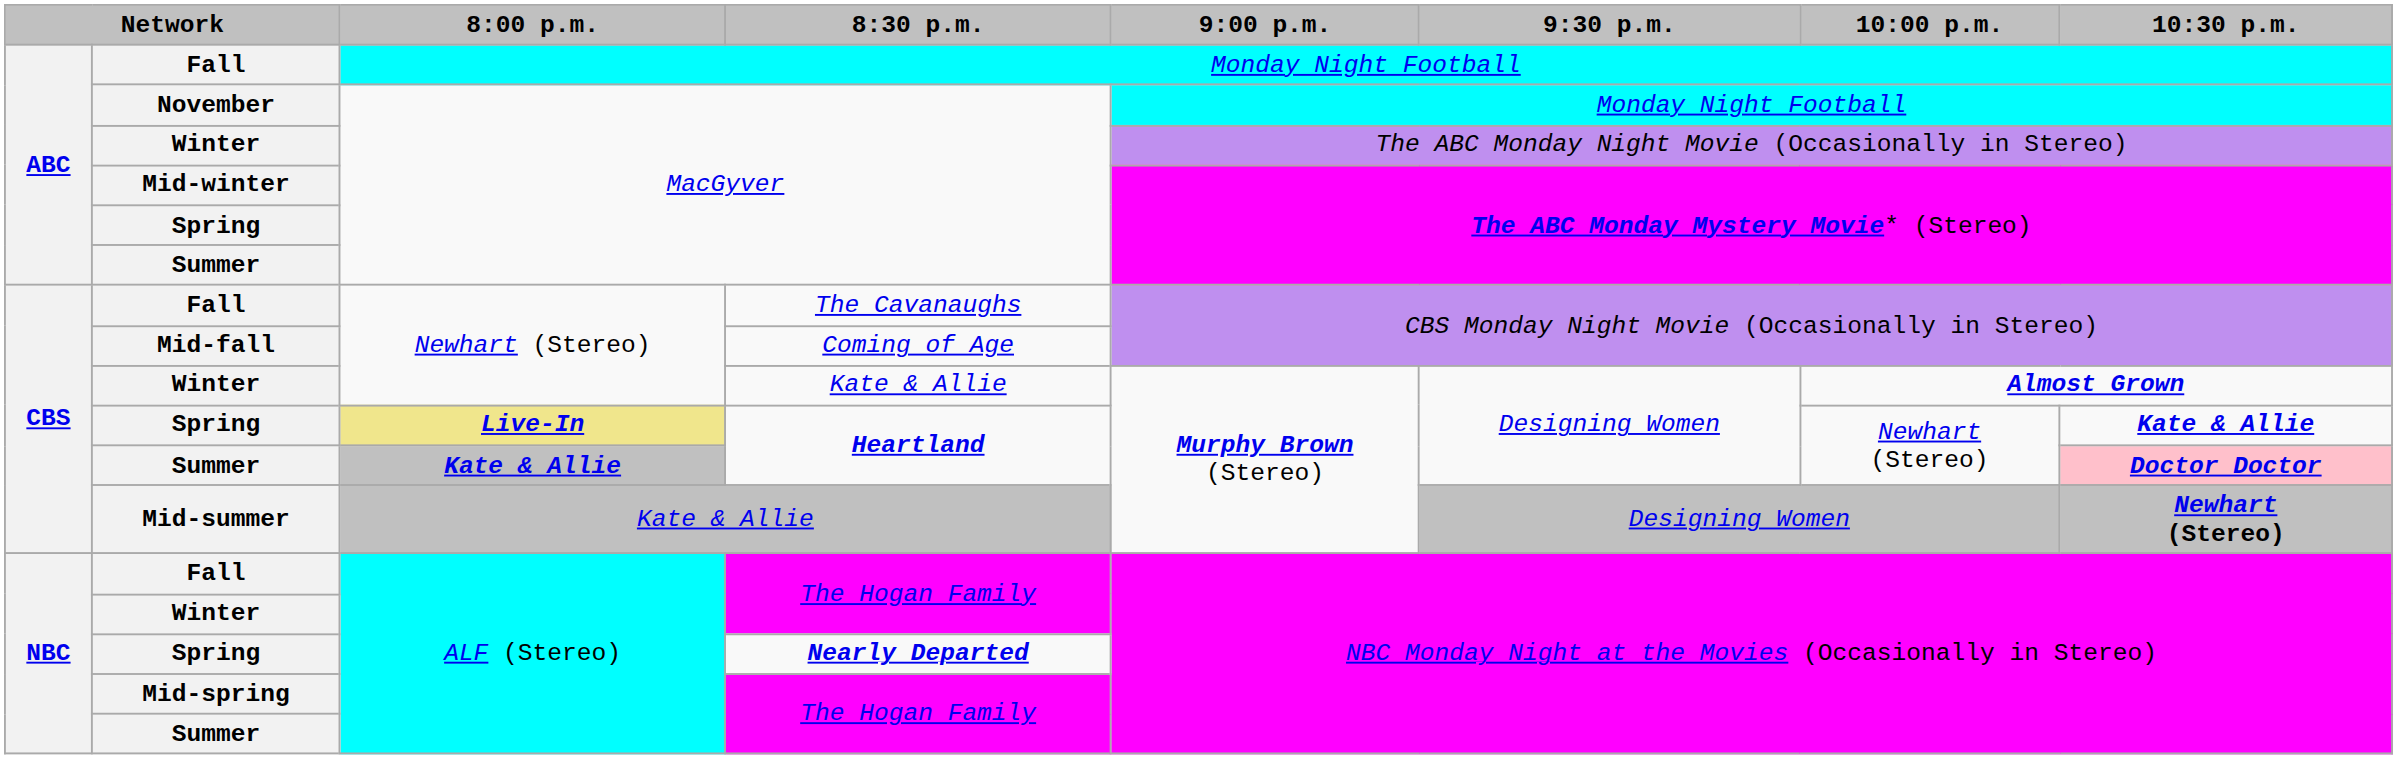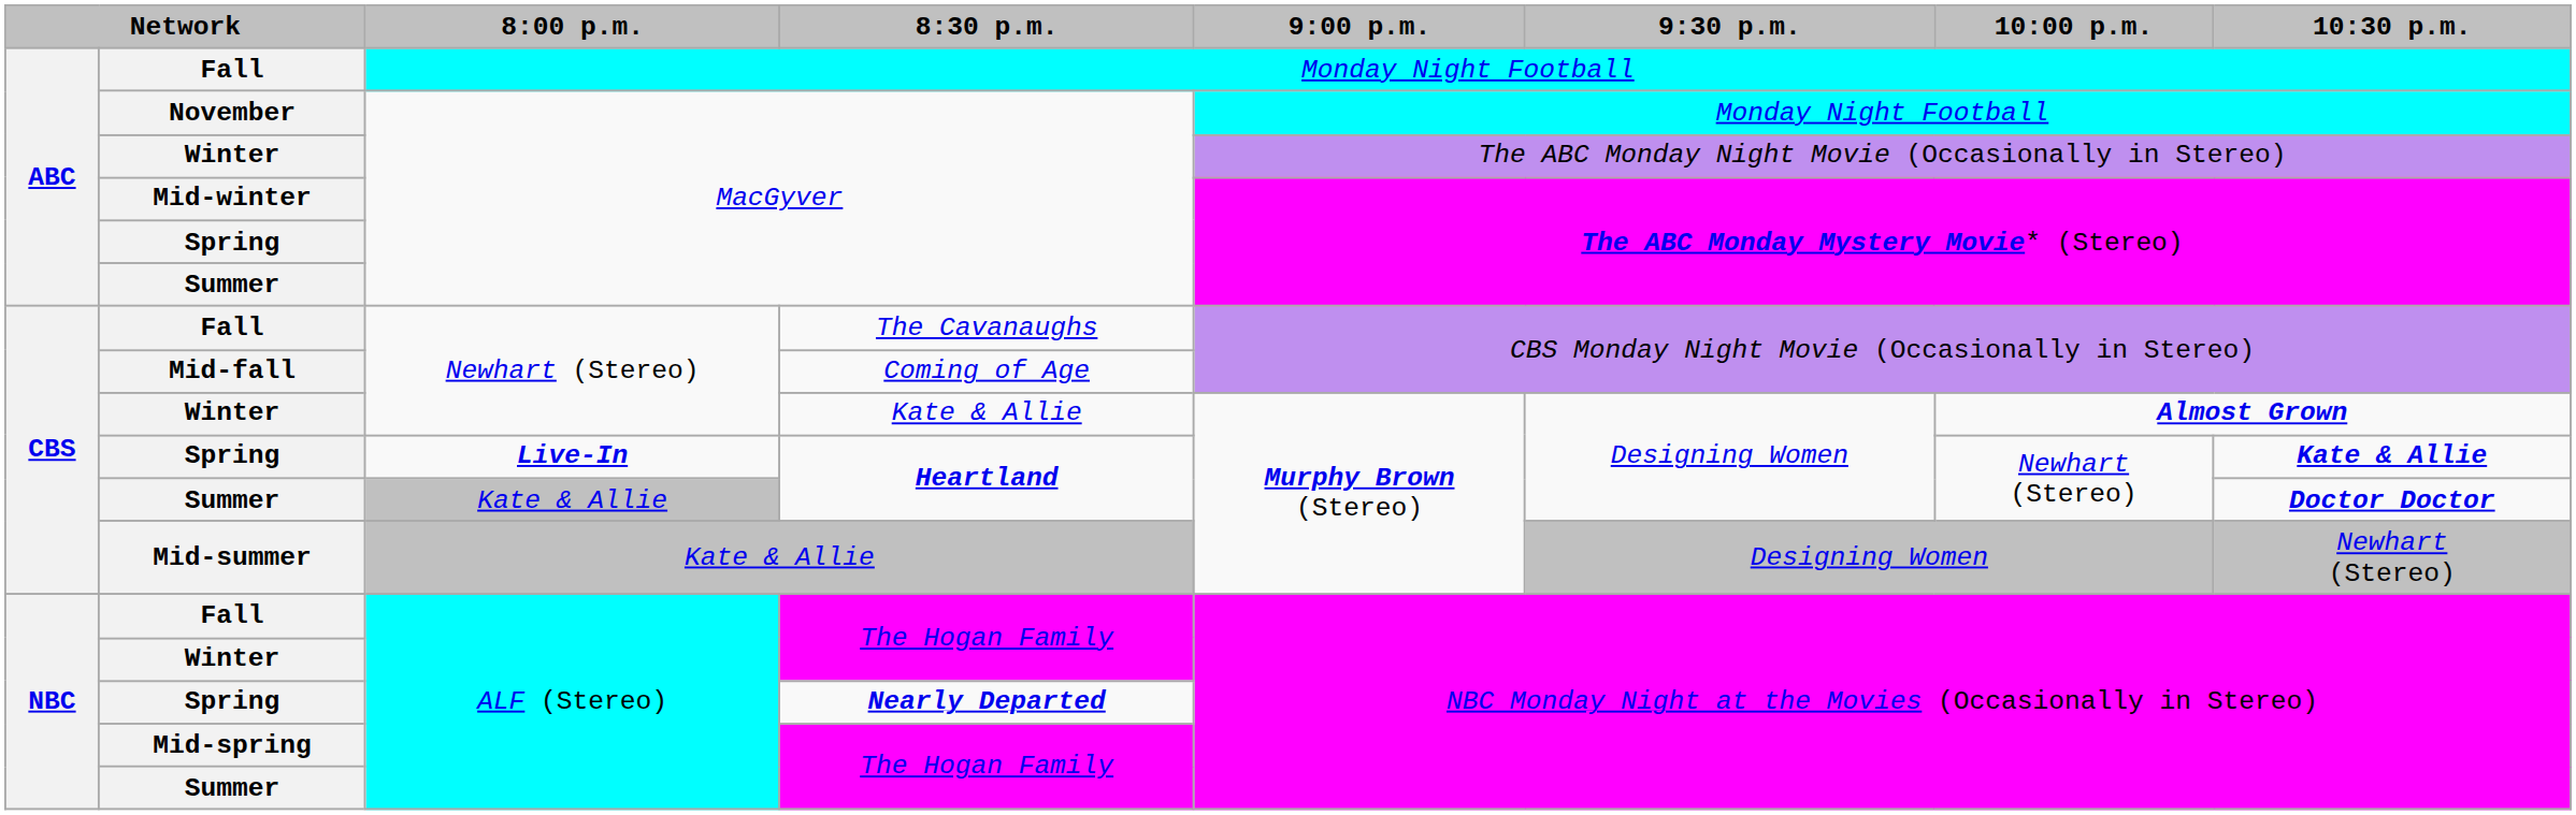Spring / Heartland | 8:00 p.m.: khaki background -> no background
Summer / Heartland | 8:00 p.m.: bold -> normal
Summer / Heartland | 10:30 p.m.: pink background -> no background
Mid-summer | 10:30 p.m.: bold -> normal
